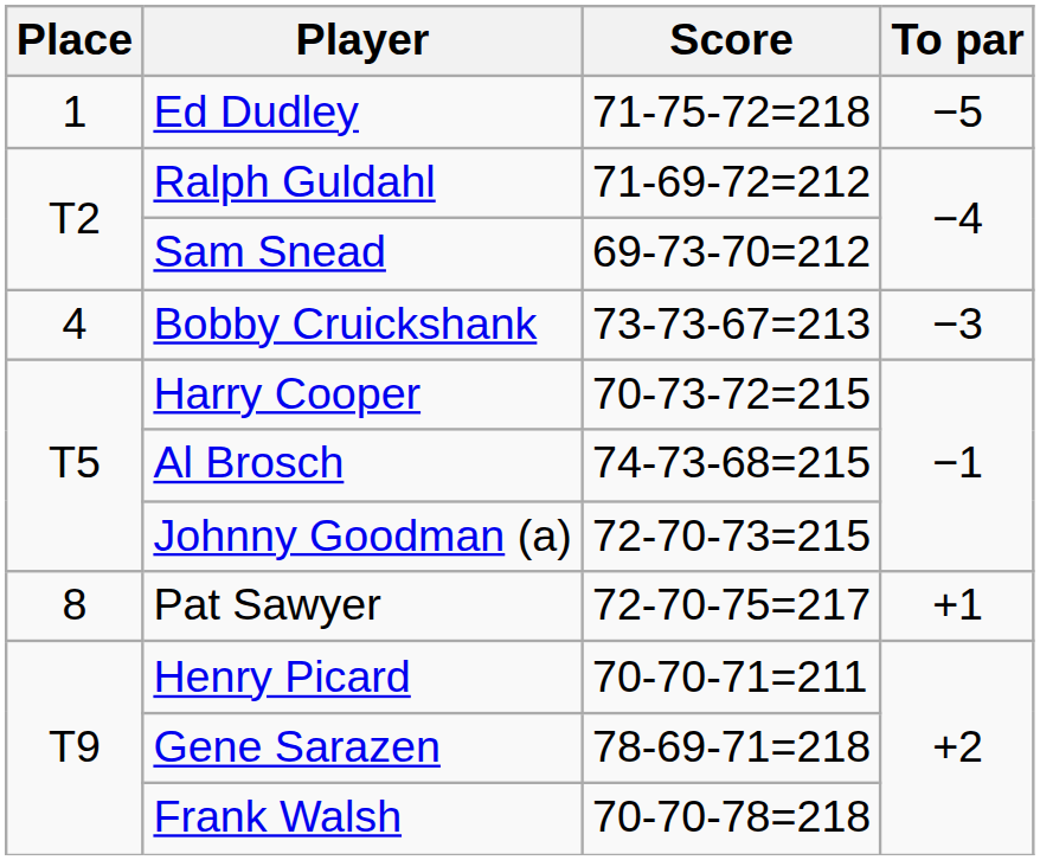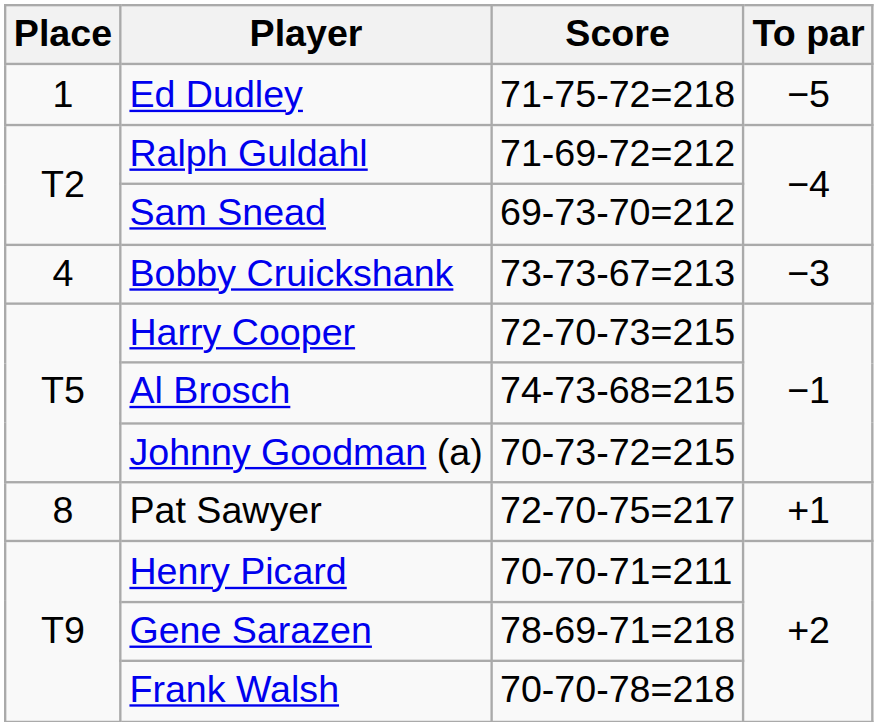Harry Cooper | Score: 70-73-72=215 -> 72-70-73=215
Johnny Goodman (a) | Score: 72-70-73=215 -> 70-73-72=215
